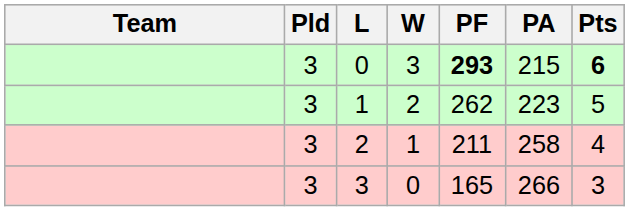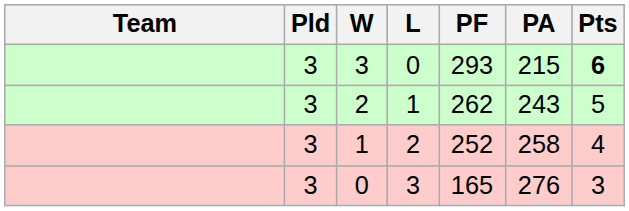columns swapped: W <-> L
row 2 | PF: bold -> normal
row 3 | PA: 223 -> 243
row 4 | PF: 211 -> 252
row 5 | PA: 266 -> 276
